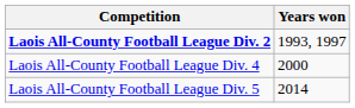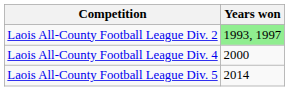row 2 | Competition: bold -> normal
row 2 | Years won: no background -> lightgreen background
